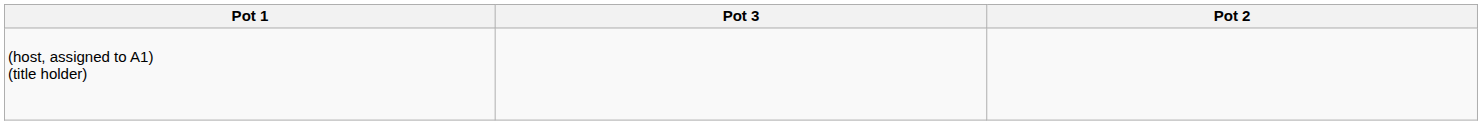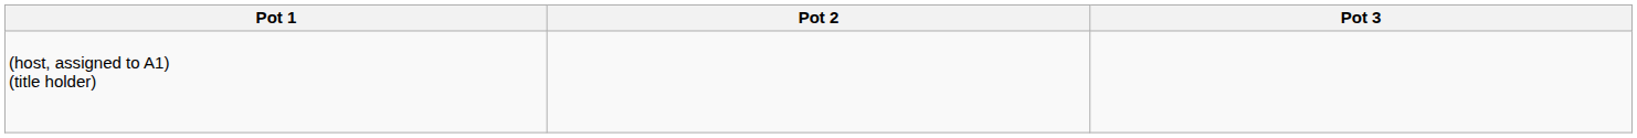columns swapped: Pot 2 <-> Pot 3
